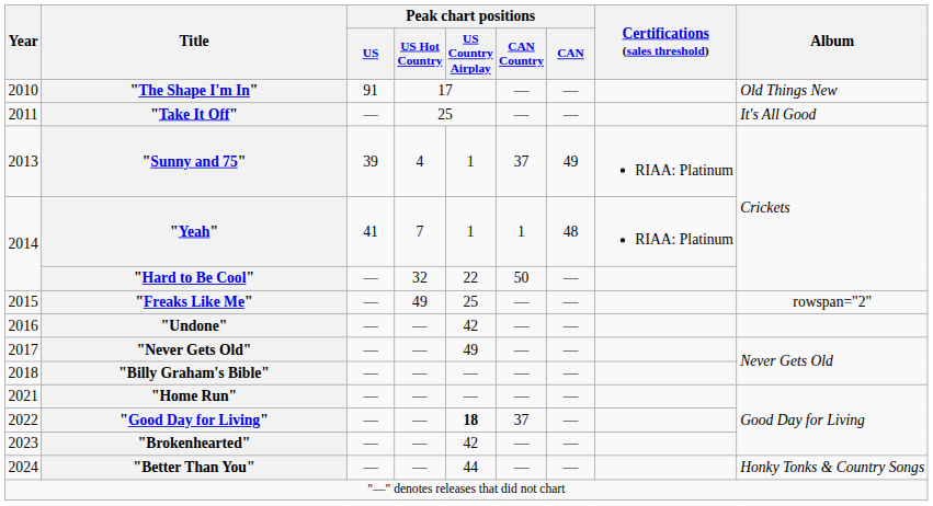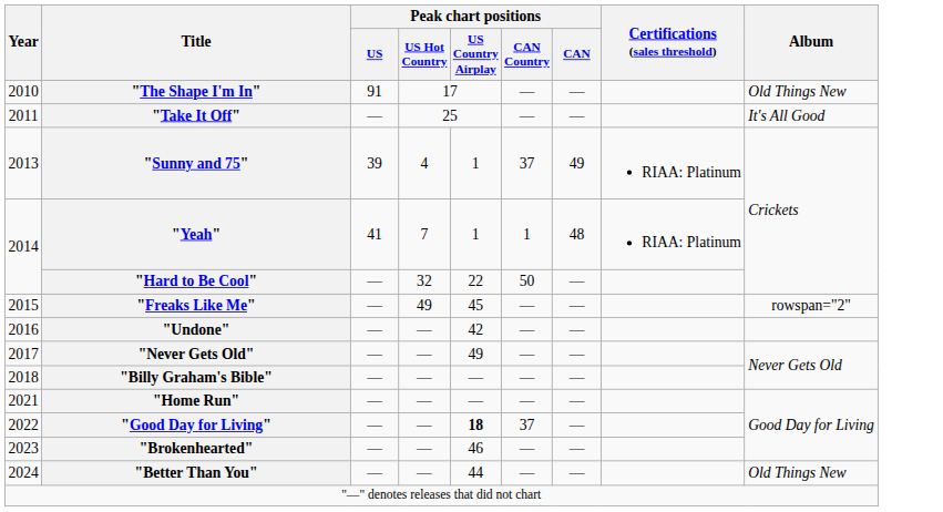"Freaks Like Me" | Peak chart positions / US Country Airplay: 25 -> 45
"Brokenhearted" | Peak chart positions / US Country Airplay: 42 -> 46
"Better Than You" | Album: Honky Tonks & Country Songs -> Old Things New
